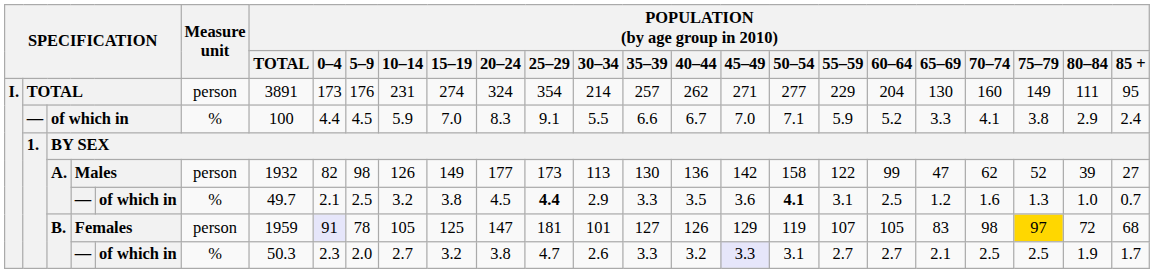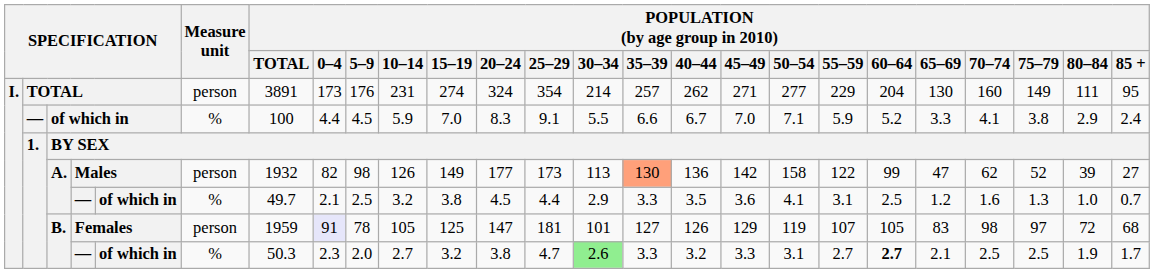Males | POPULATION (by age group in 2010) / 35–39: no background -> lightsalmon background
A. / — | POPULATION (by age group in 2010) / 25–29: bold -> normal
A. / — | POPULATION (by age group in 2010) / 50–54: bold -> normal
Females | POPULATION (by age group in 2010) / 75–79: gold background -> no background
B. / — | POPULATION (by age group in 2010) / 30–34: no background -> lightgreen background
B. / — | POPULATION (by age group in 2010) / 45–49: lavender background -> no background
B. / — | POPULATION (by age group in 2010) / 60–64: normal -> bold
